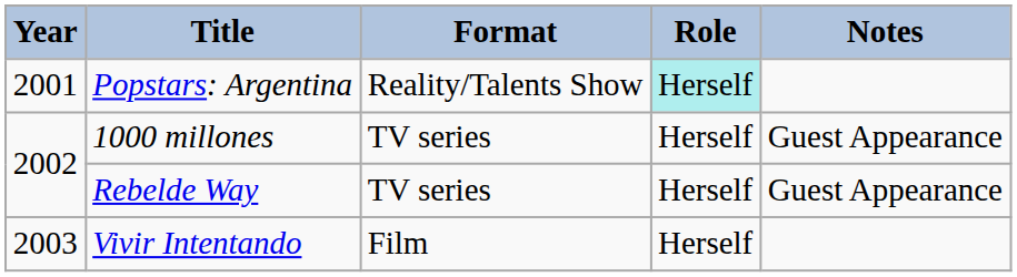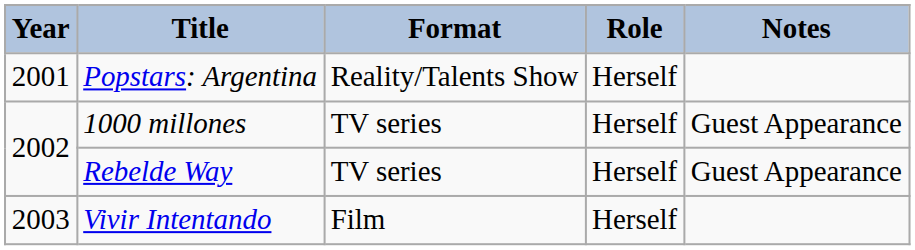Popstars: Argentina | Role: paleturquoise background -> no background
